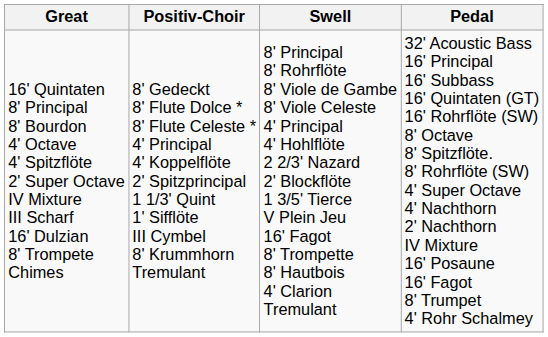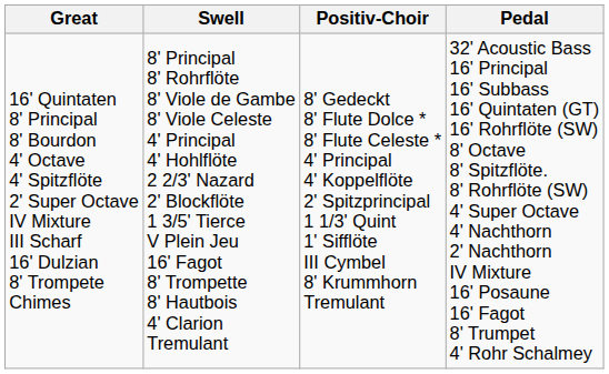columns swapped: Positiv-Choir <-> Swell
